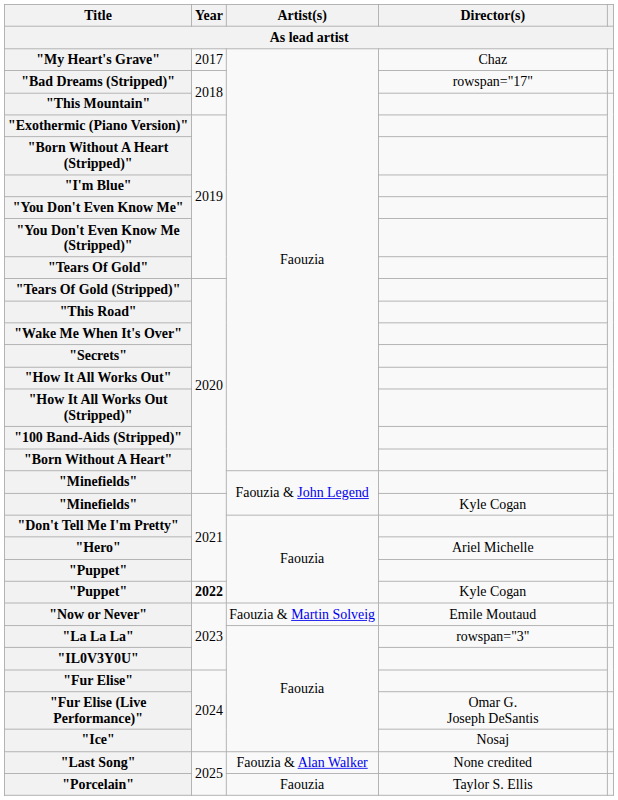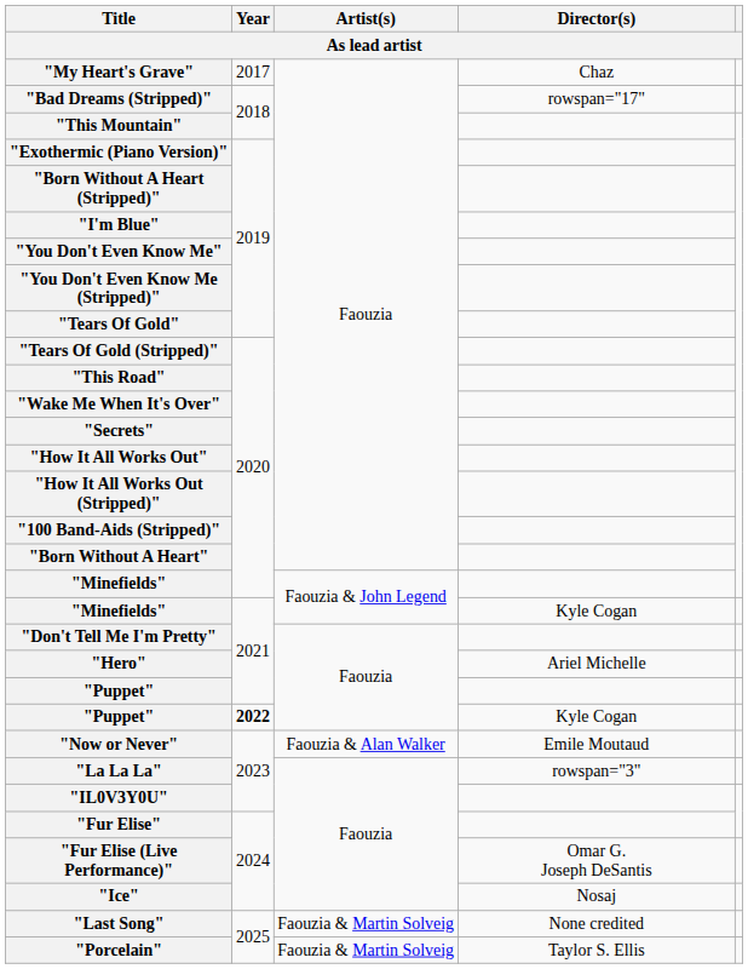"Now or Never" | Artist(s): Faouzia & Martin Solveig -> Faouzia & Alan Walker
"Last Song" | Artist(s): Faouzia & Alan Walker -> Faouzia & Martin Solveig
"Porcelain" | Artist(s): Faouzia -> Faouzia & Martin Solveig
